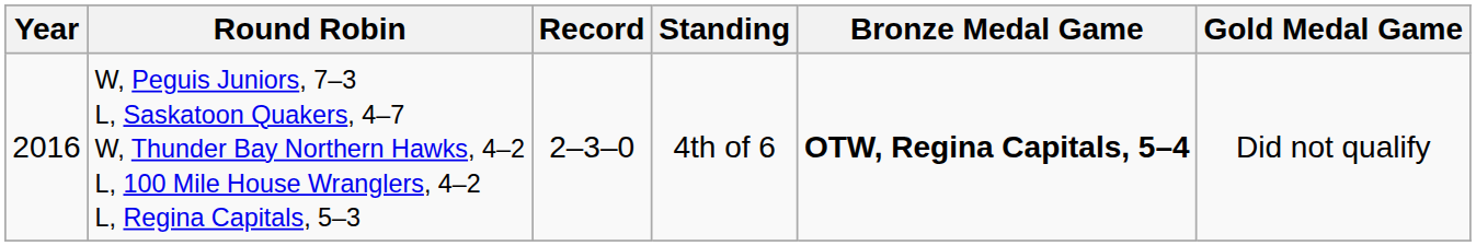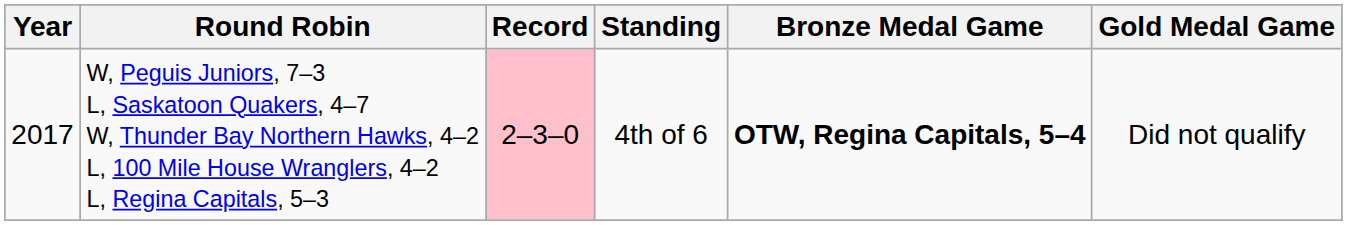row 2 | Year: 2016 -> 2017
row 2 | Record: no background -> pink background
